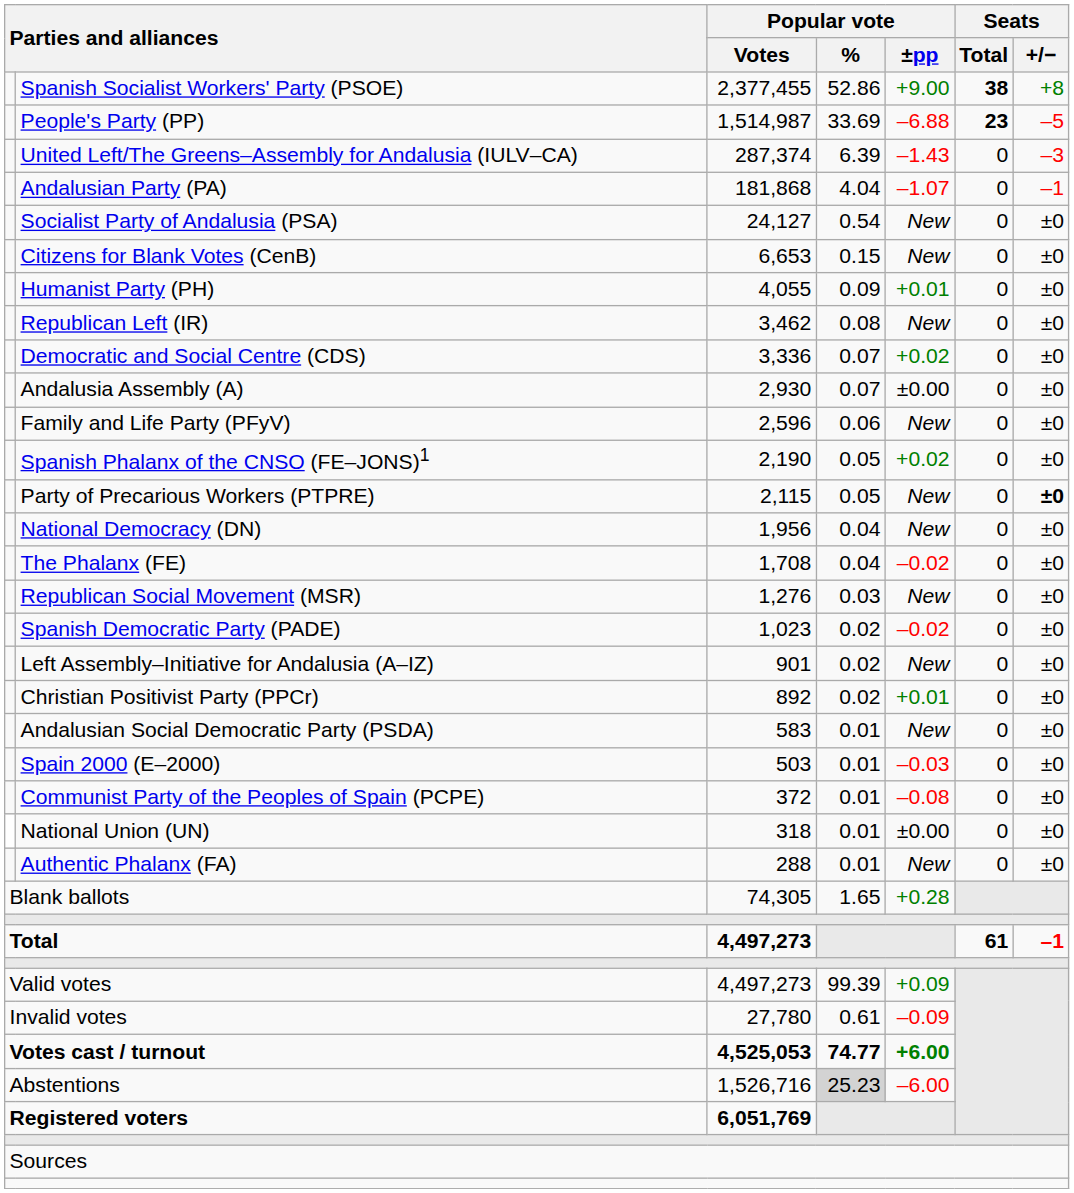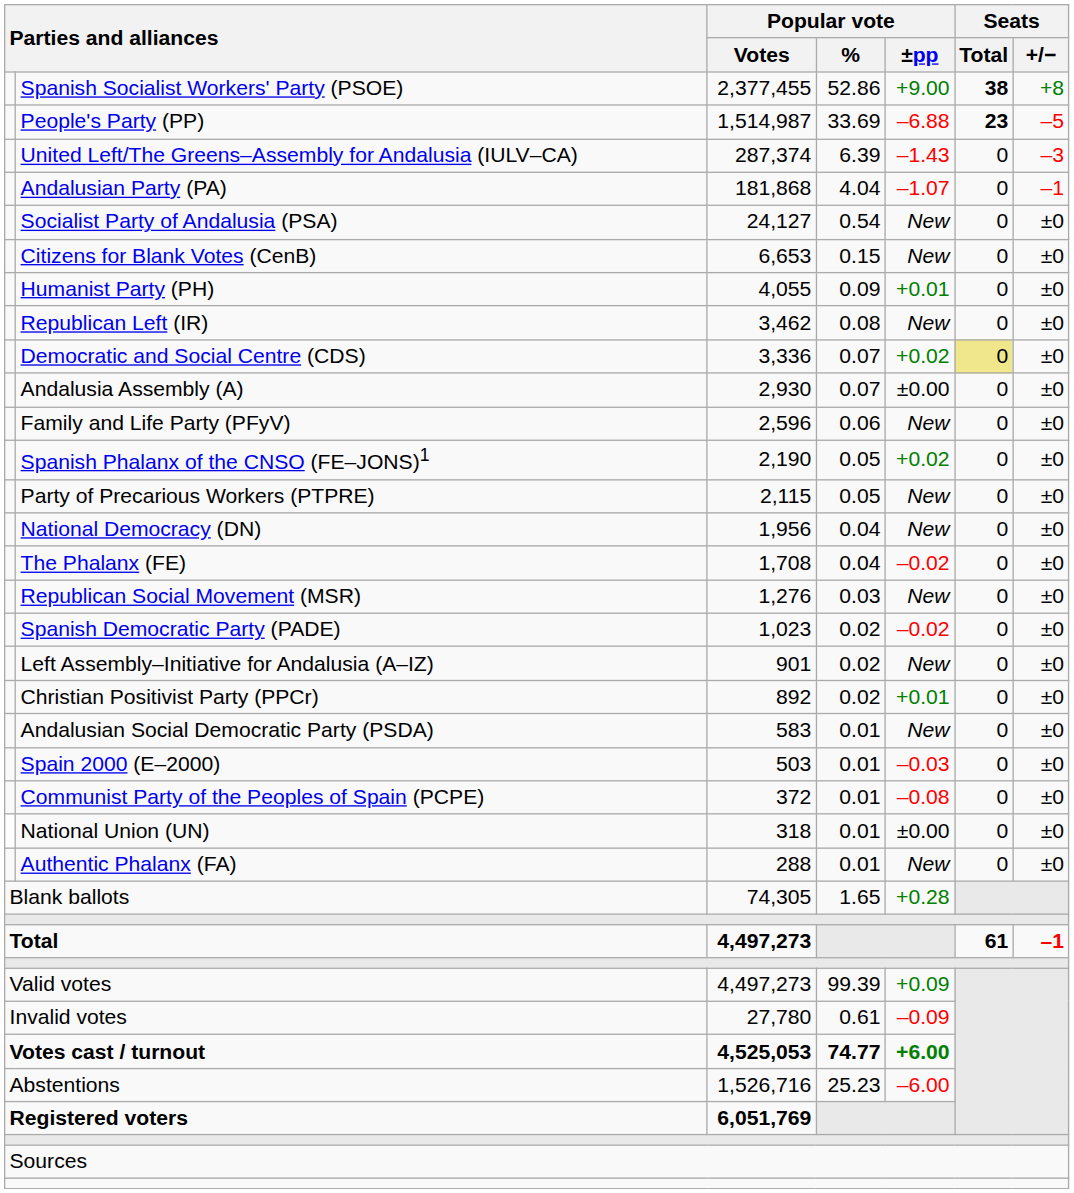Democratic and Social Centre (CDS) | Seats / Total: no background -> khaki background
Party of Precarious Workers (PTPRE) | Seats / +/−: bold -> normal
Abstentions | Popular vote / %: lightgrey background -> no background
